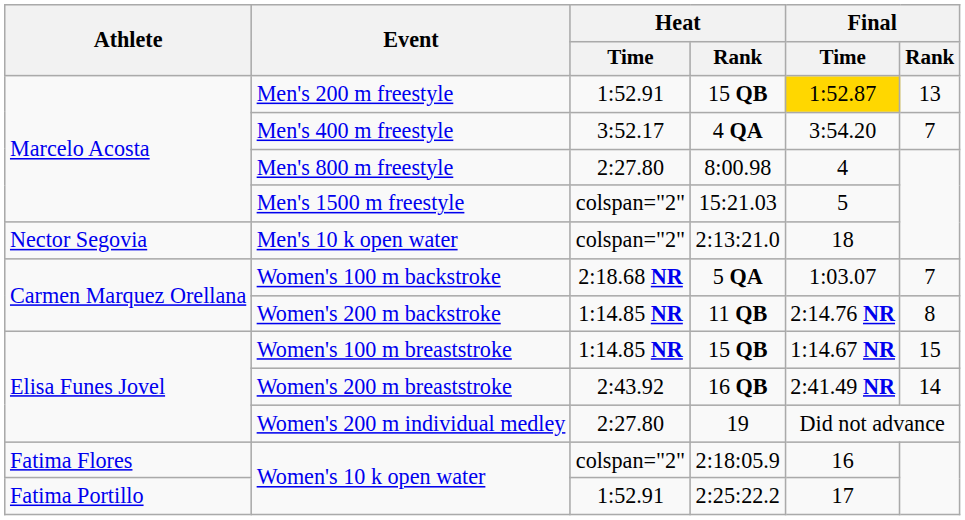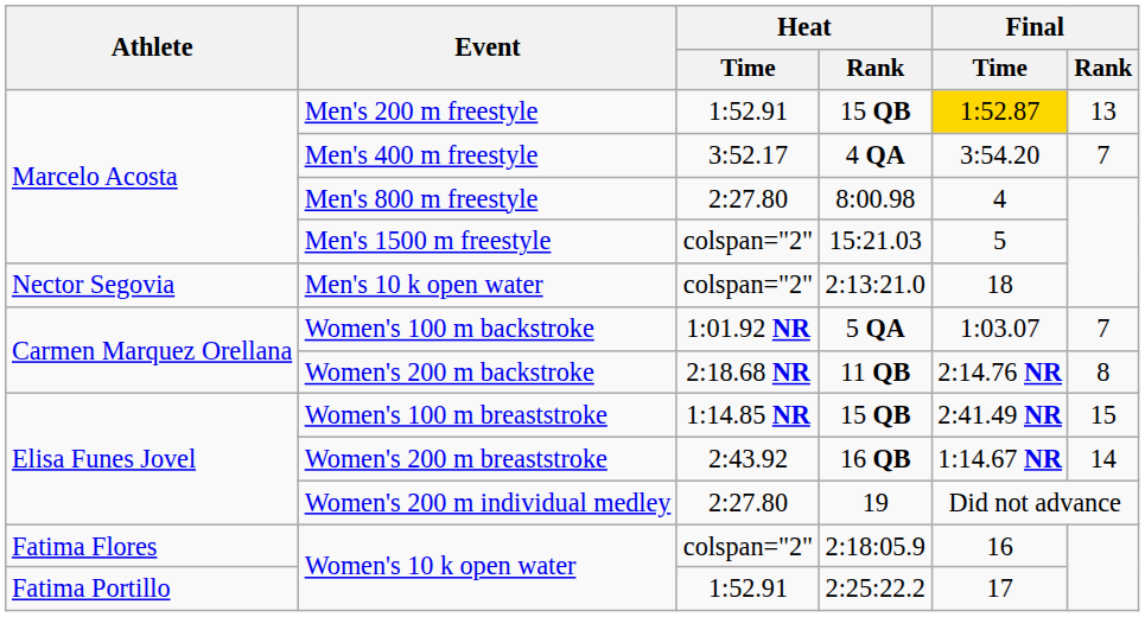Women's 100 m backstroke | Heat / Time: 2:18.68 NR -> 1:01.92 NR
Women's 200 m backstroke | Heat / Time: 1:14.85 NR -> 2:18.68 NR
Women's 100 m breaststroke | Final / Time: 1:14.67 NR -> 2:41.49 NR
Women's 200 m breaststroke | Final / Time: 2:41.49 NR -> 1:14.67 NR
